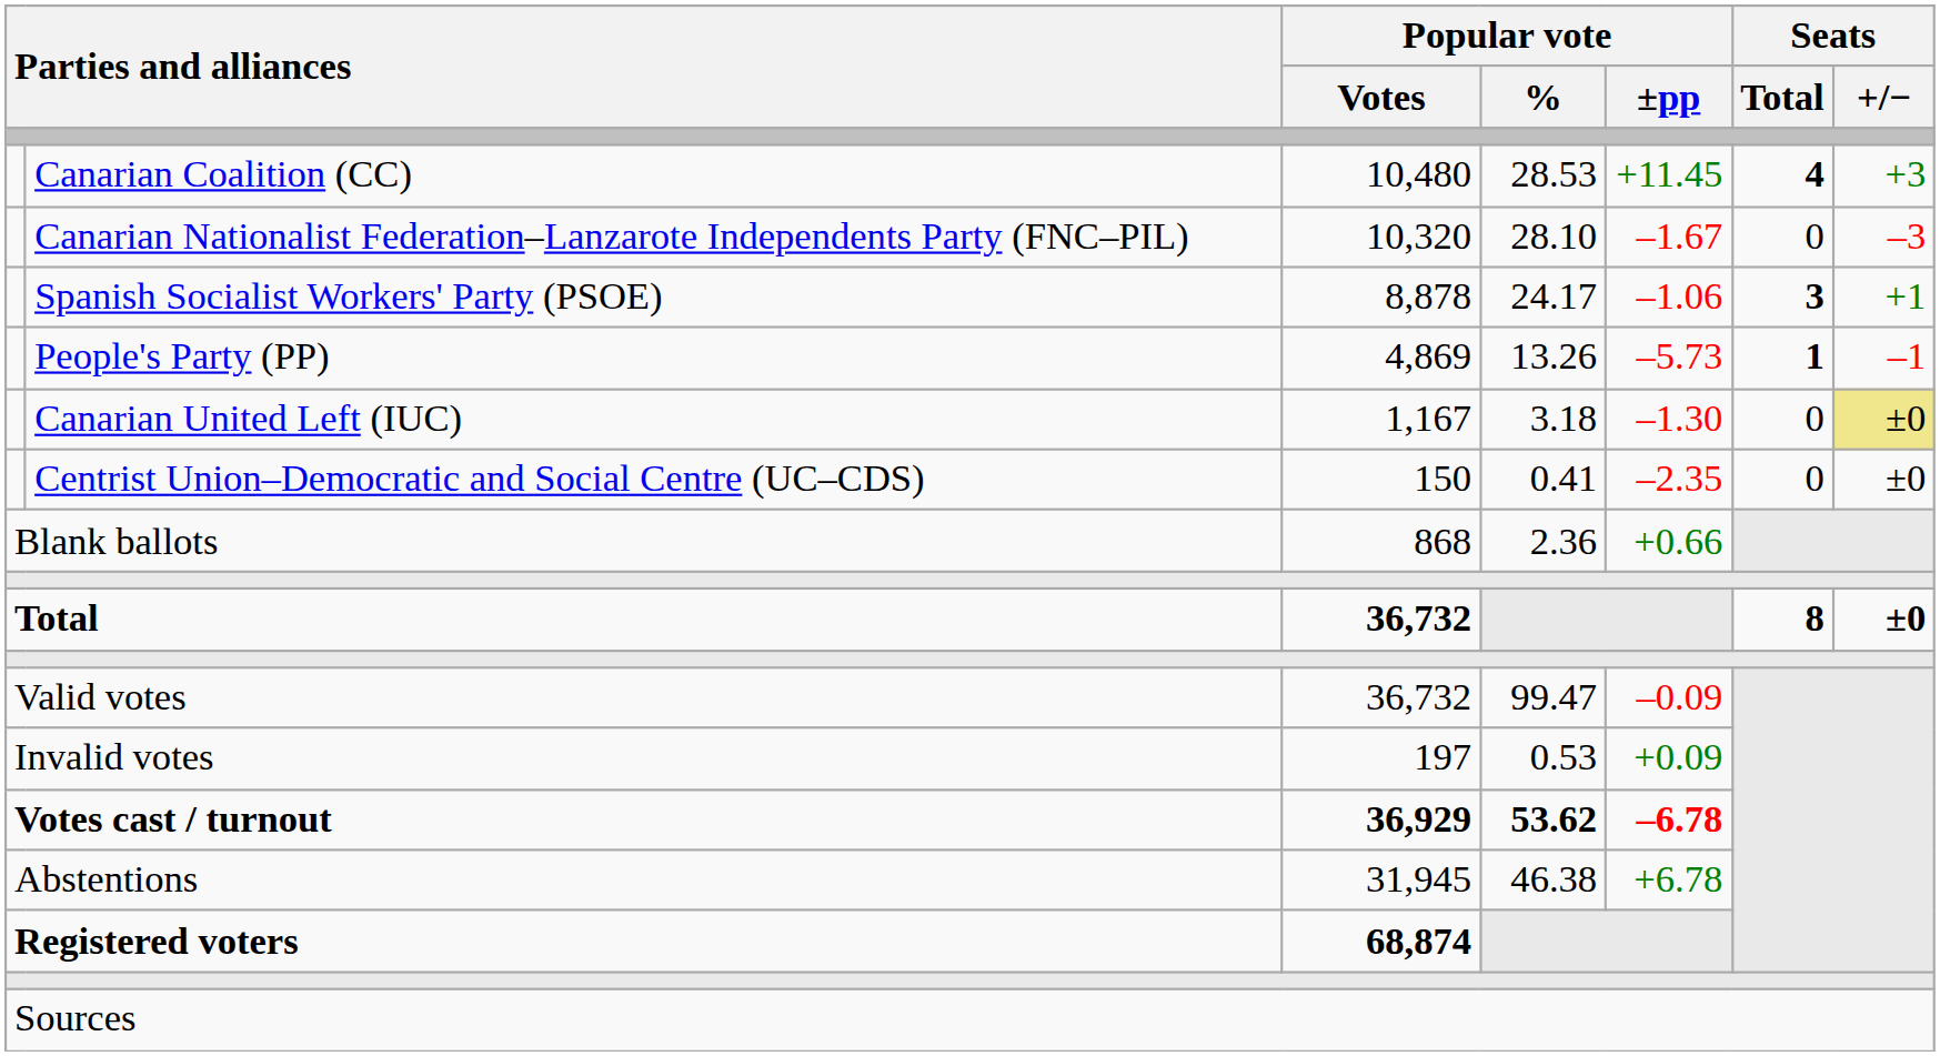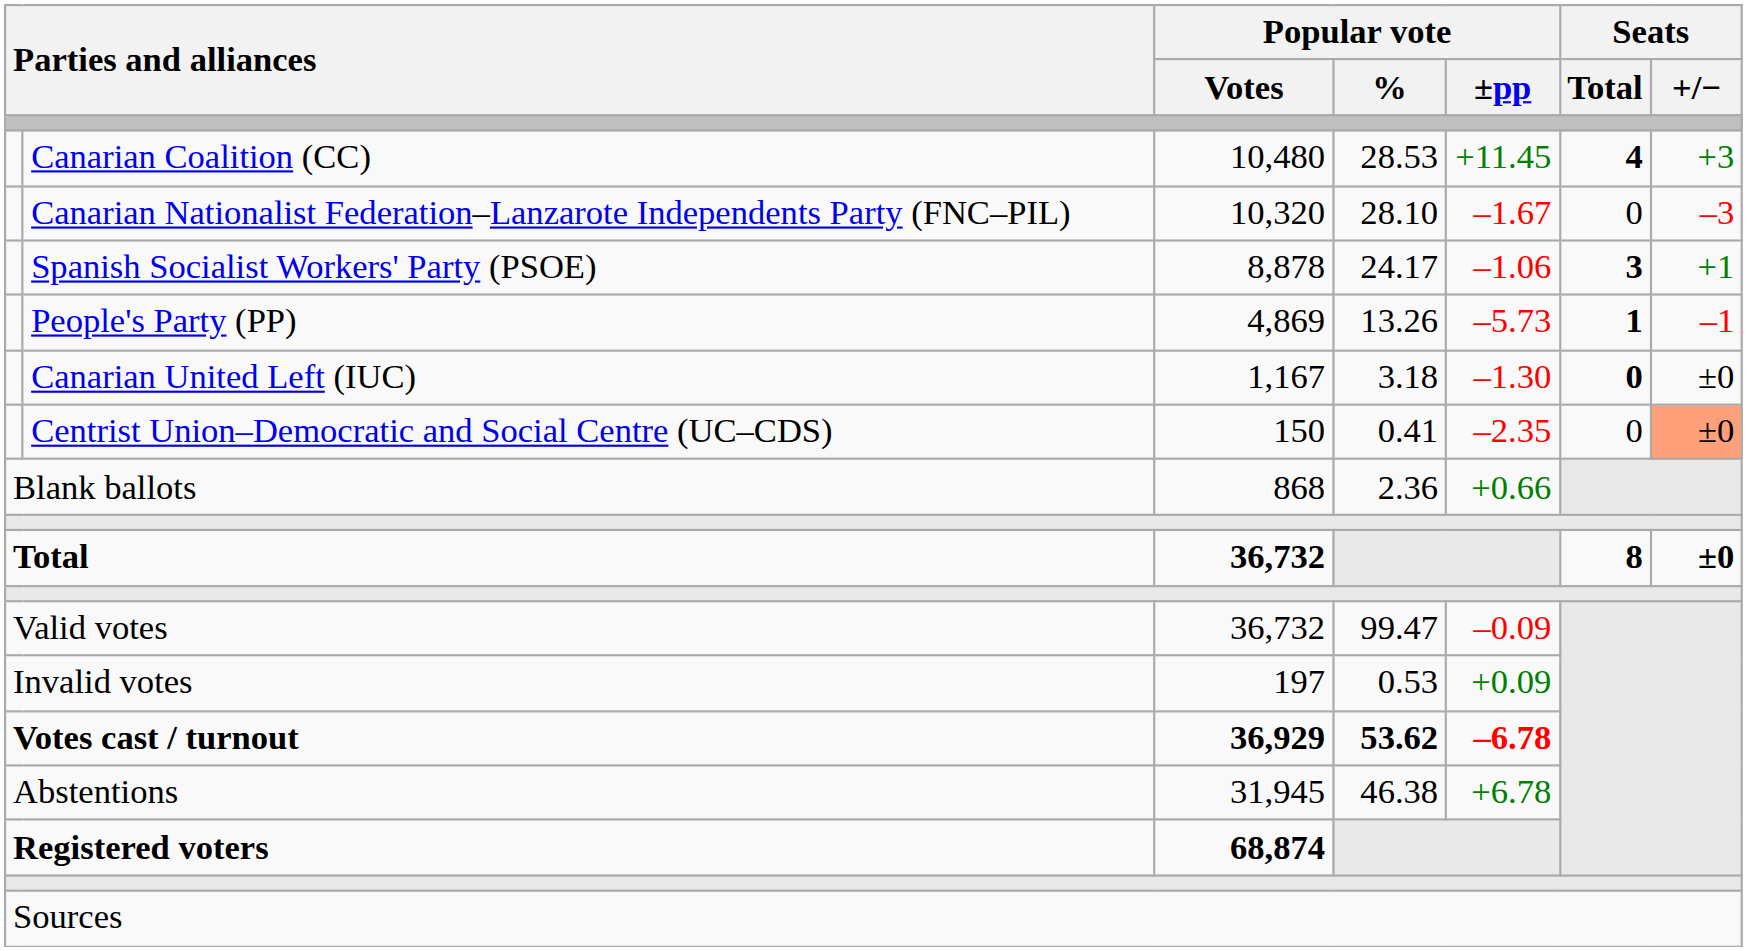Canarian United Left (IUC) | Seats / Total: normal -> bold
Canarian United Left (IUC) | Seats / +/−: khaki background -> no background
Centrist Union–Democratic and Social Centre (UC–CDS) | Seats / +/−: no background -> lightsalmon background
